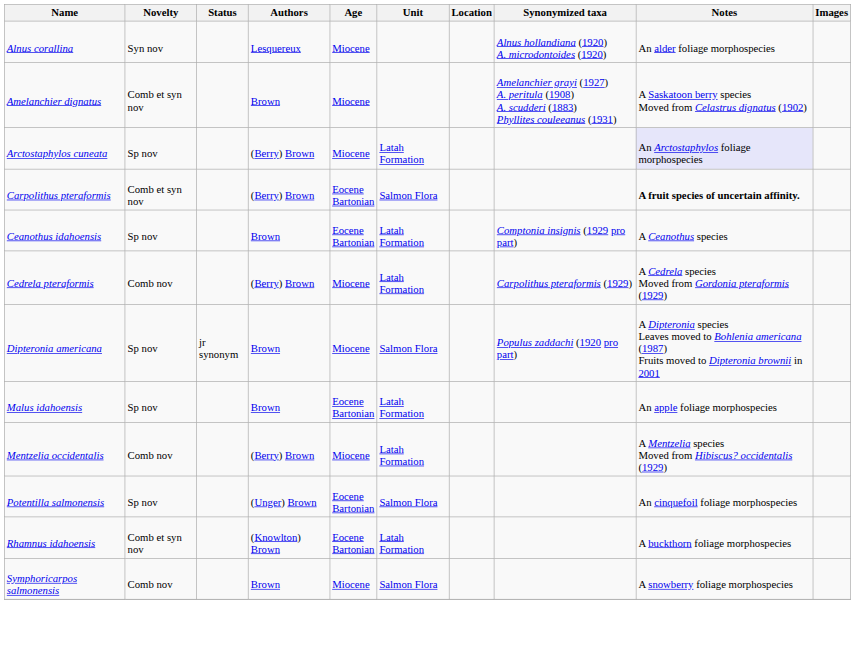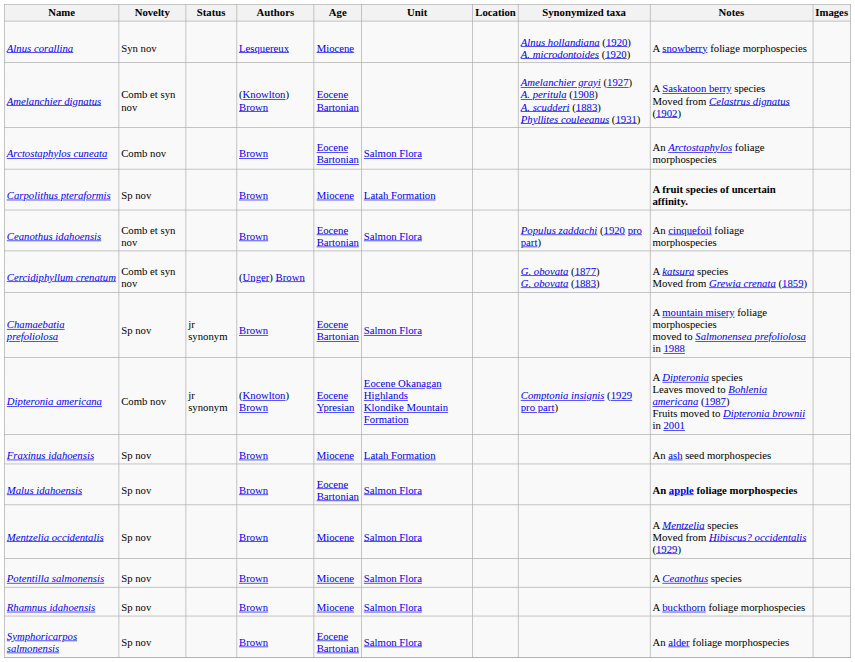Alnus corallina | Notes: An alder foliage morphospecies -> A snowberry foliage morphospecies
Amelanchier dignatus | Authors: Brown -> (Knowlton) Brown
Amelanchier dignatus | Age: Miocene -> Eocene Bartonian
Arctostaphylos cuneata | Novelty: Sp nov -> Comb nov
Arctostaphylos cuneata | Authors: (Berry) Brown -> Brown
Arctostaphylos cuneata | Age: Miocene -> Eocene Bartonian
Arctostaphylos cuneata | Unit: Latah Formation -> Salmon Flora
Arctostaphylos cuneata | Notes: lavender background -> no background
Carpolithus pteraformis | Novelty: Comb et syn nov -> Sp nov
Carpolithus pteraformis | Authors: (Berry) Brown -> Brown
Carpolithus pteraformis | Age: Eocene Bartonian -> Miocene
Carpolithus pteraformis | Unit: Salmon Flora -> Latah Formation
Ceanothus idahoensis | Novelty: Sp nov -> Comb et syn nov
Ceanothus idahoensis | Unit: Latah Formation -> Salmon Flora
Ceanothus idahoensis | Synonymized taxa: Comptonia insignis (1929 pro part) -> Populus zaddachi (1920 pro part)
Ceanothus idahoensis | Notes: A Ceanothus species -> An cinquefoil foliage morphospecies
- row: Cedrela pteraformis | Comb nov | (Berry) Brown | Miocene | Latah Formation | Carpolithus pteraformis (1929) | A Cedrela species Moved from Gordonia pteraformis (1929)
+ row: Cercidiphyllum crenatum | Comb et syn nov | (Unger) Brown | G. obovata (1877) G. obovata (1883) | A katsura species Moved from Grewia crenata (1859)
+ row: Chamaebatia prefoliolosa | Sp nov | jr synonym | Brown | Eocene Bartonian | Salmon Flora | A mountain misery foliage morphospecies moved to Salmonensea prefoliolosa in 1988
Dipteronia americana | Novelty: Sp nov -> Comb nov
Dipteronia americana | Authors: Brown -> (Knowlton) Brown
Dipteronia americana | Age: Miocene -> Eocene Ypresian
Dipteronia americana | Unit: Salmon Flora -> Eocene Okanagan Highlands Klondike Mountain Formation
Dipteronia americana | Synonymized taxa: Populus zaddachi (1920 pro part) -> Comptonia insignis (1929 pro part)
+ row: Fraxinus idahoensis | Sp nov | Brown | Miocene | Latah Formation | An ash seed morphospecies
Malus idahoensis | Unit: Latah Formation -> Salmon Flora
Malus idahoensis | Notes: normal -> bold
Mentzelia occidentalis | Novelty: Comb nov -> Sp nov
Mentzelia occidentalis | Authors: (Berry) Brown -> Brown
Mentzelia occidentalis | Unit: Latah Formation -> Salmon Flora
Potentilla salmonensis | Authors: (Unger) Brown -> Brown
Potentilla salmonensis | Age: Eocene Bartonian -> Miocene
Potentilla salmonensis | Notes: An cinquefoil foliage morphospecies -> A Ceanothus species
Rhamnus idahoensis | Novelty: Comb et syn nov -> Sp nov
Rhamnus idahoensis | Authors: (Knowlton) Brown -> Brown
Rhamnus idahoensis | Age: Eocene Bartonian -> Miocene
Rhamnus idahoensis | Unit: Latah Formation -> Salmon Flora
Symphoricarpos salmonensis | Novelty: Comb nov -> Sp nov
Symphoricarpos salmonensis | Age: Miocene -> Eocene Bartonian
Symphoricarpos salmonensis | Notes: A snowberry foliage morphospecies -> An alder foliage morphospecies
